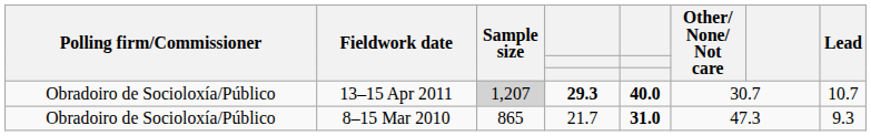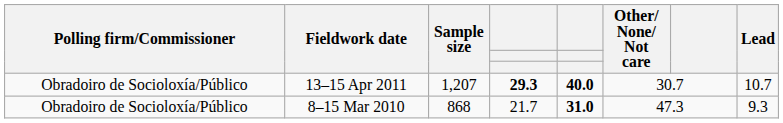13–15 Apr 2011 | Sample size: lightgrey background -> no background
8–15 Mar 2010 | Sample size: 865 -> 868
